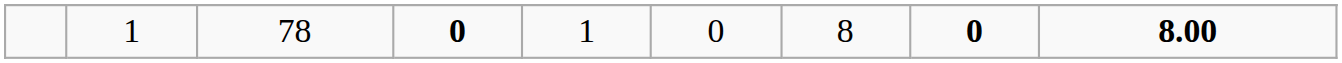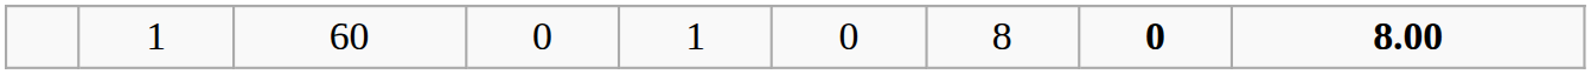row 1 | column 3: 78 -> 60
row 1 | column 4: bold -> normal
